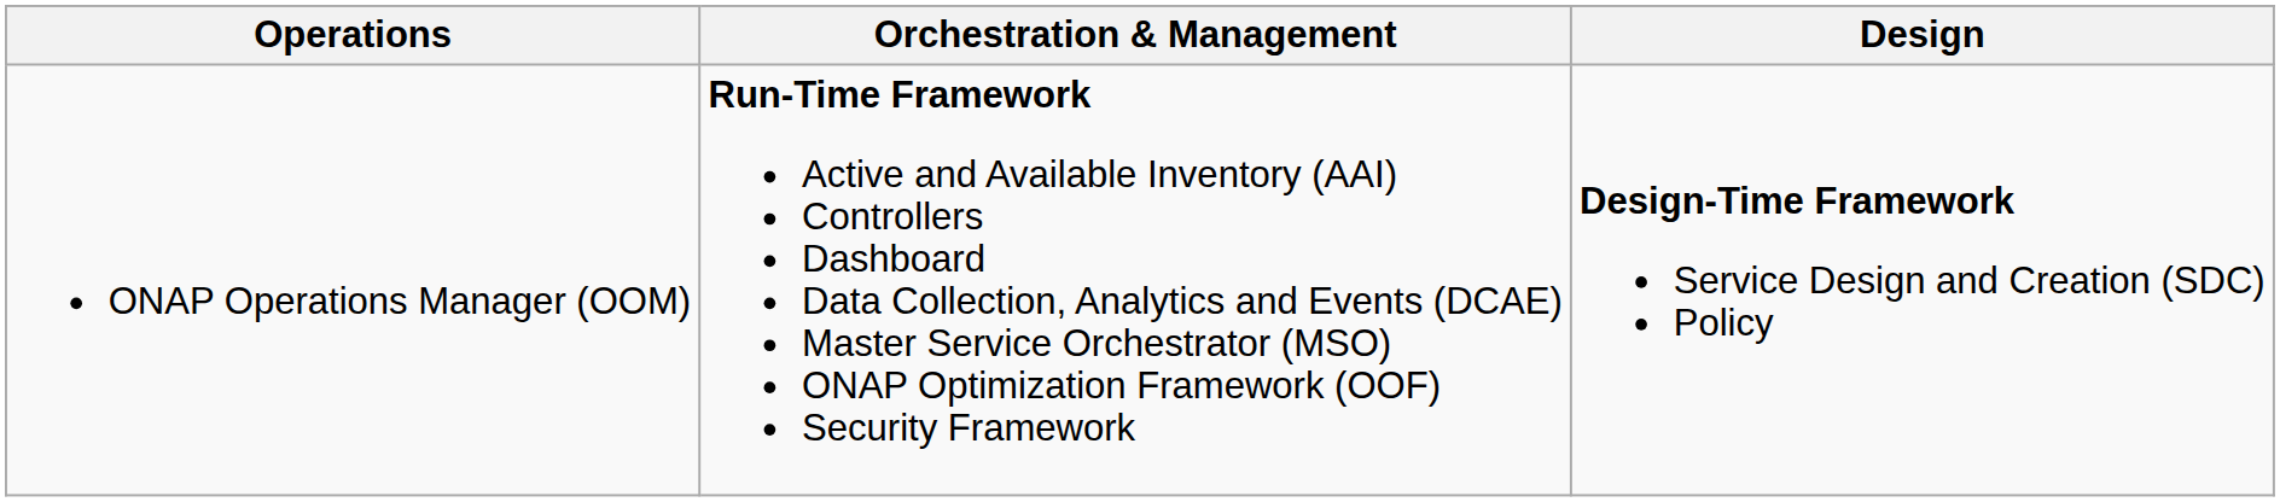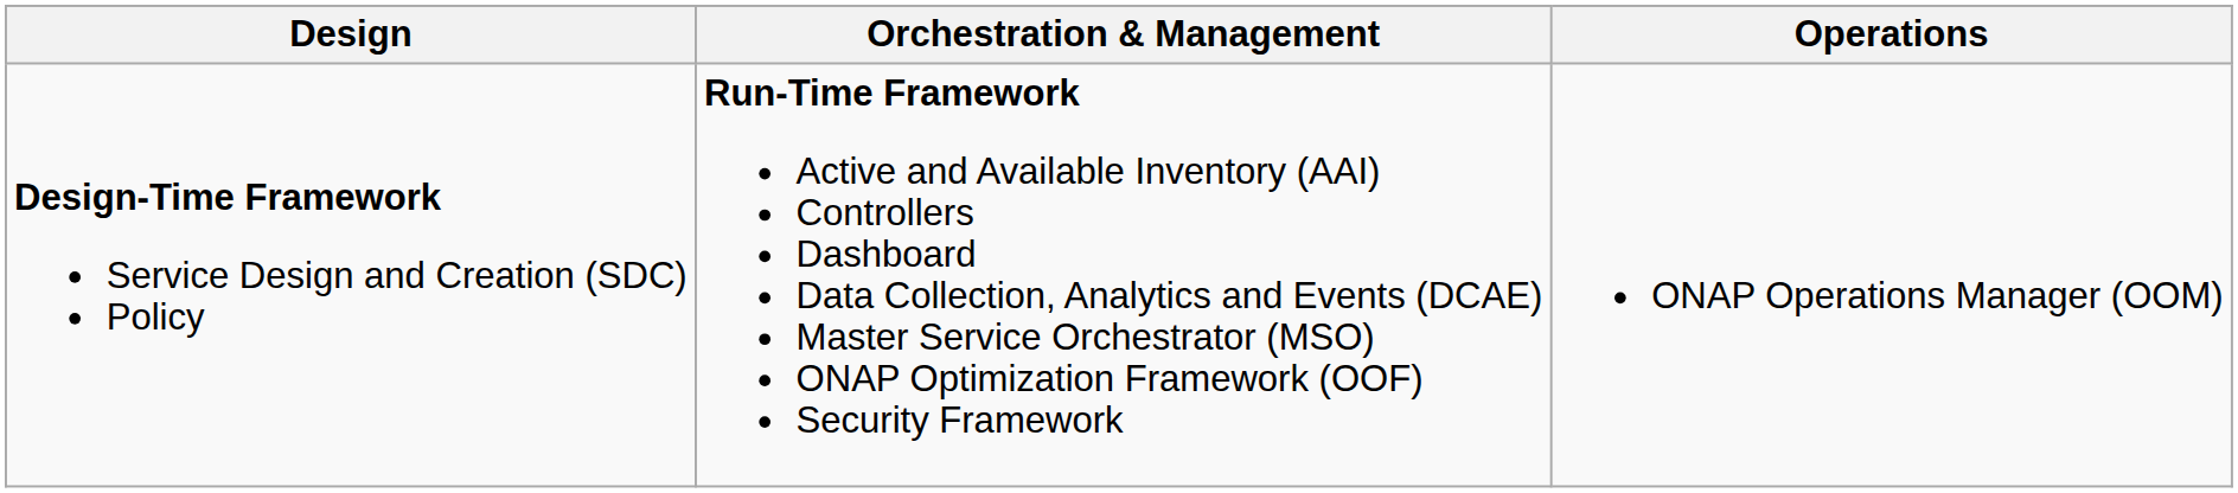columns swapped: Design <-> Operations
